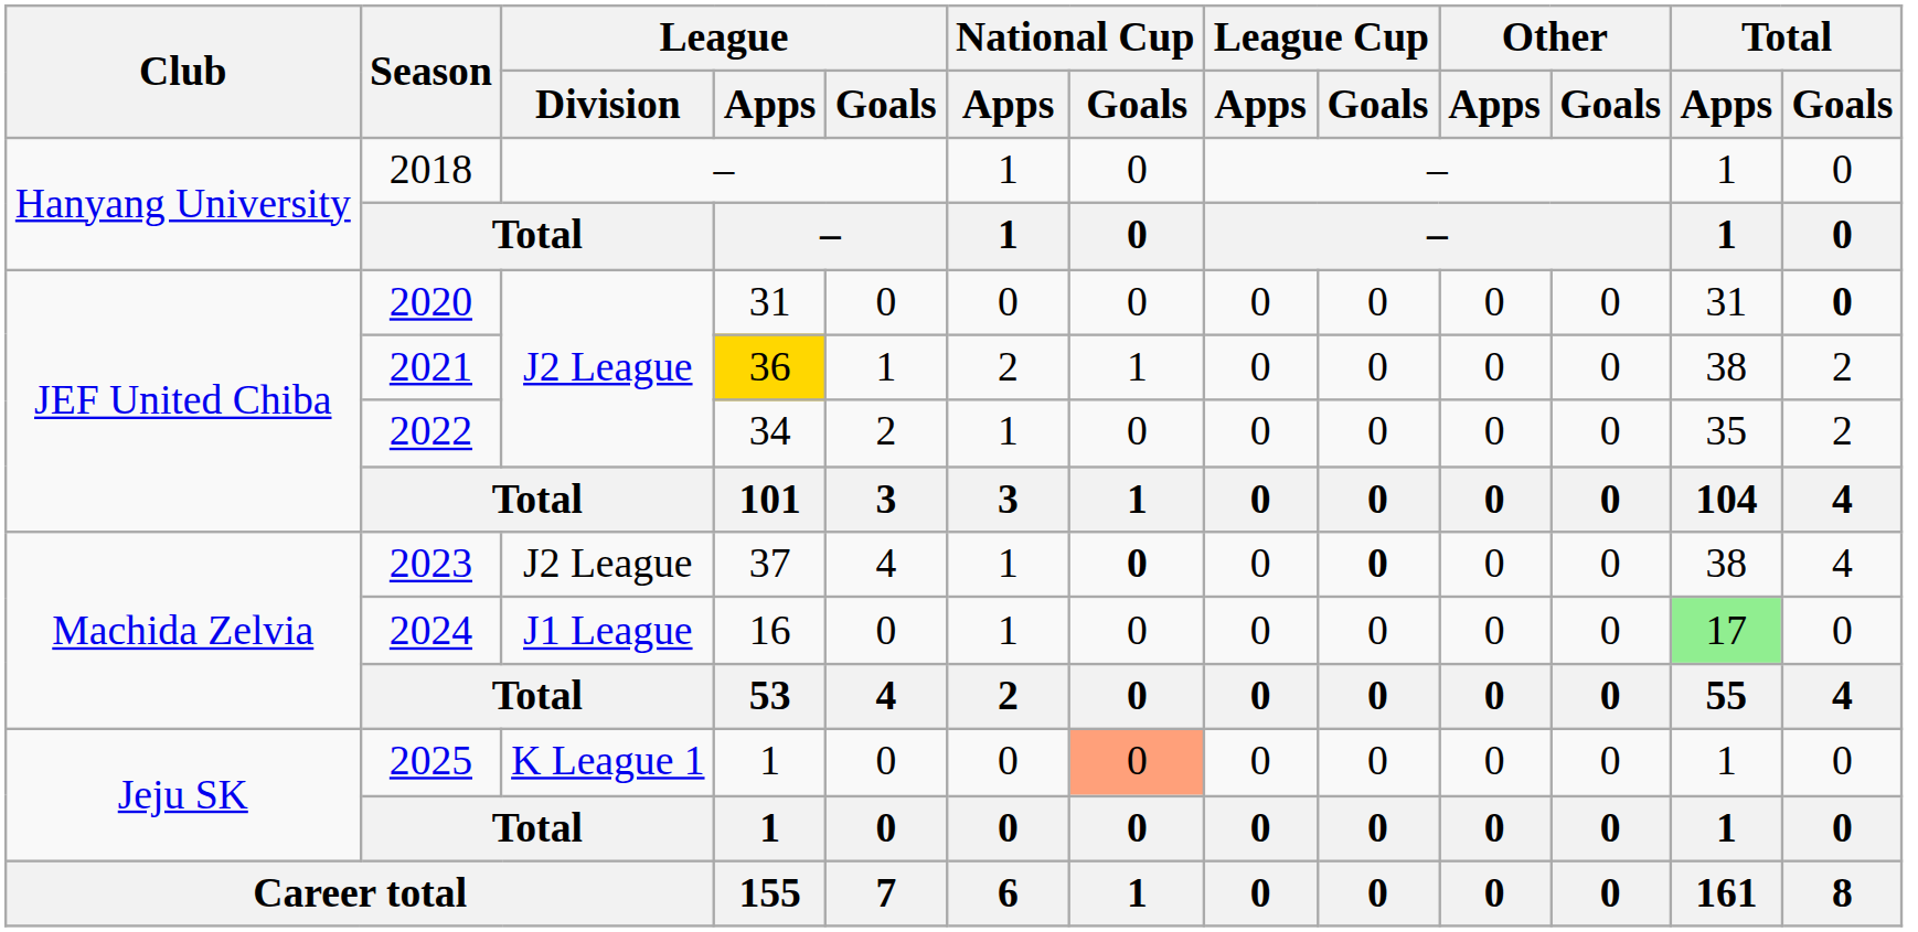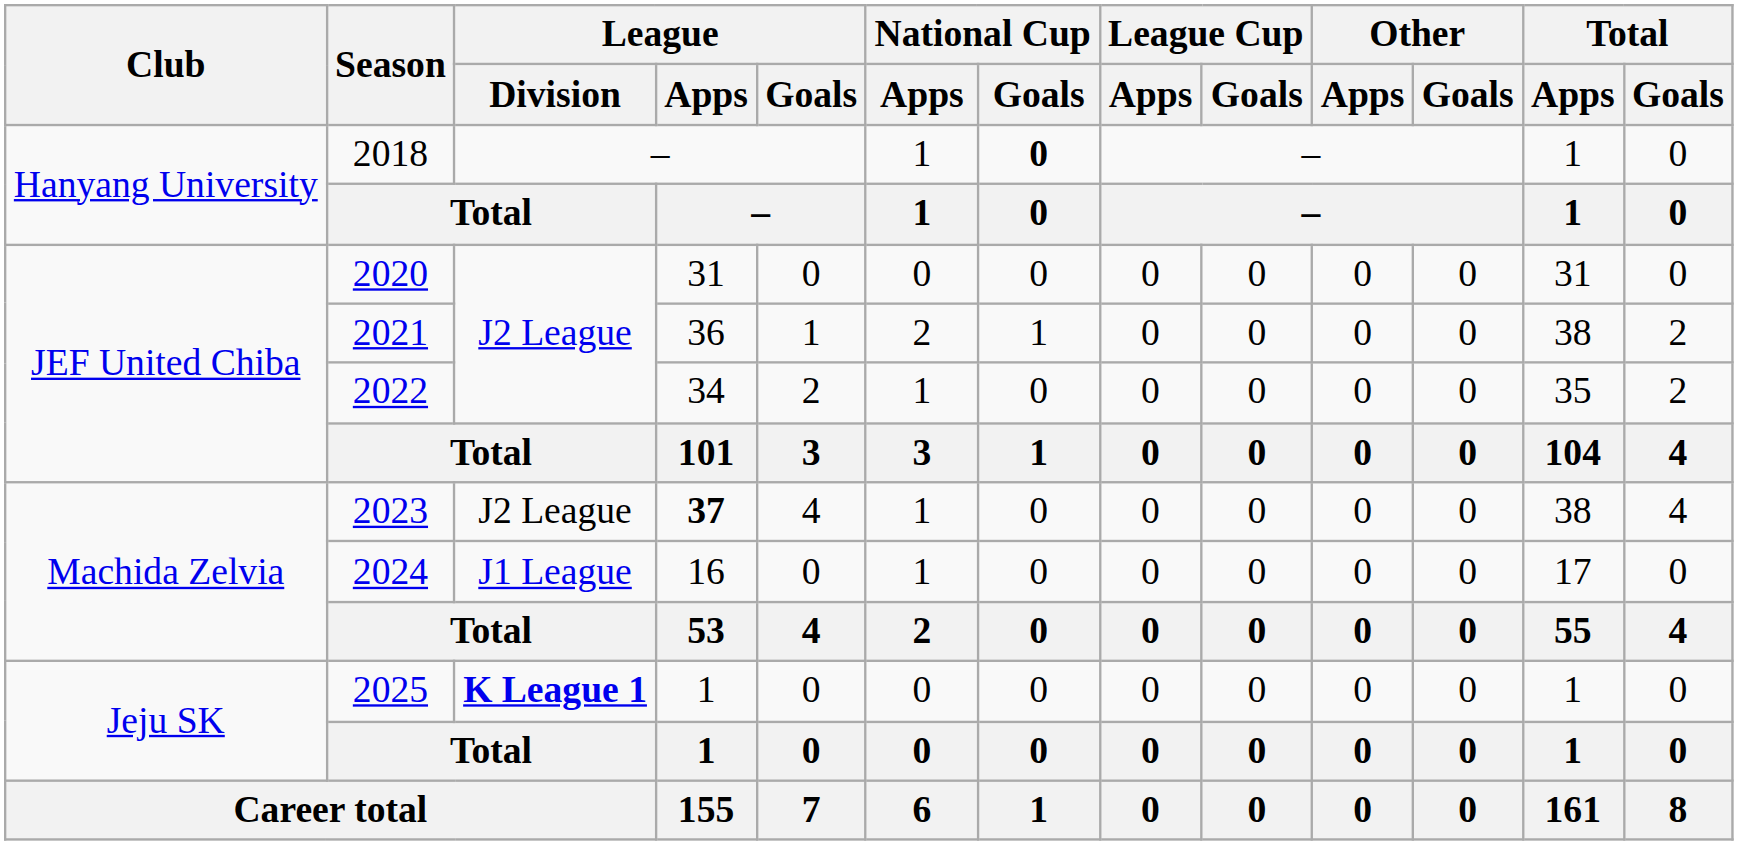2018 | National Cup / Goals: normal -> bold
2020 | Total / Goals: bold -> normal
2021 | League / Apps: gold background -> no background
2023 | League / Apps: normal -> bold
2023 | National Cup / Goals: bold -> normal
2023 | League Cup / Goals: bold -> normal
2024 | Total / Apps: lightgreen background -> no background
2025 | League / Division: normal -> bold
2025 | National Cup / Goals: lightsalmon background -> no background
